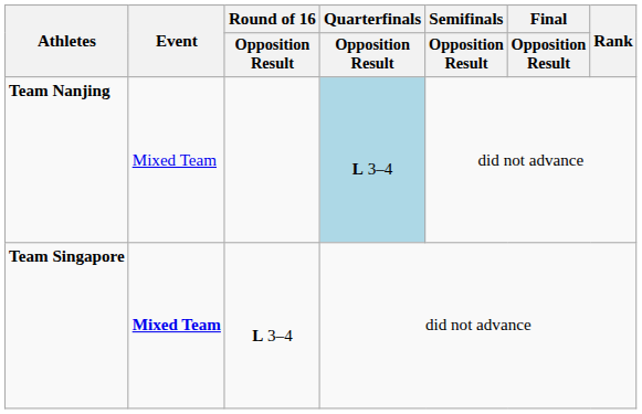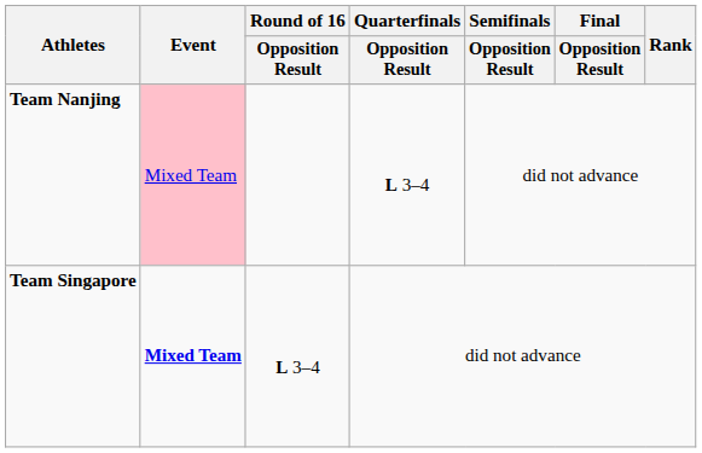Team Nanjing | Event: no background -> pink background
Team Nanjing | Quarterfinals / Opposition Result: lightblue background -> no background
